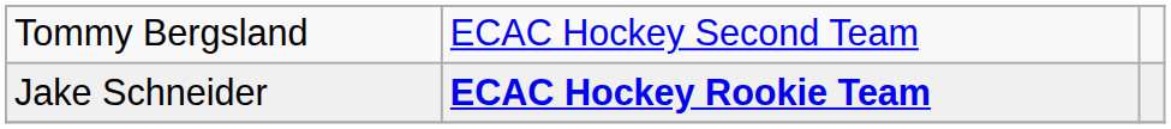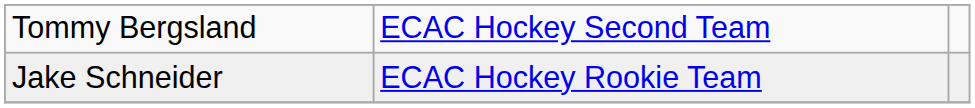Jake Schneider | column 2: bold -> normal
